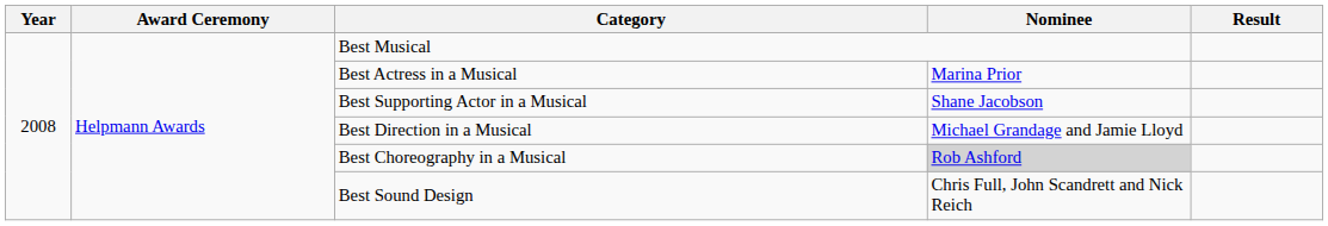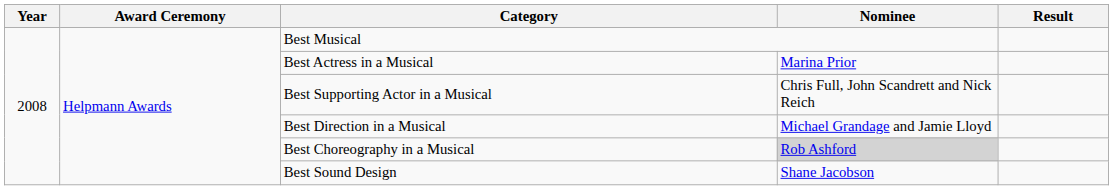Best Supporting Actor in a Musical | Nominee: Shane Jacobson -> Chris Full, John Scandrett and Nick Reich
Best Sound Design | Nominee: Chris Full, John Scandrett and Nick Reich -> Shane Jacobson
